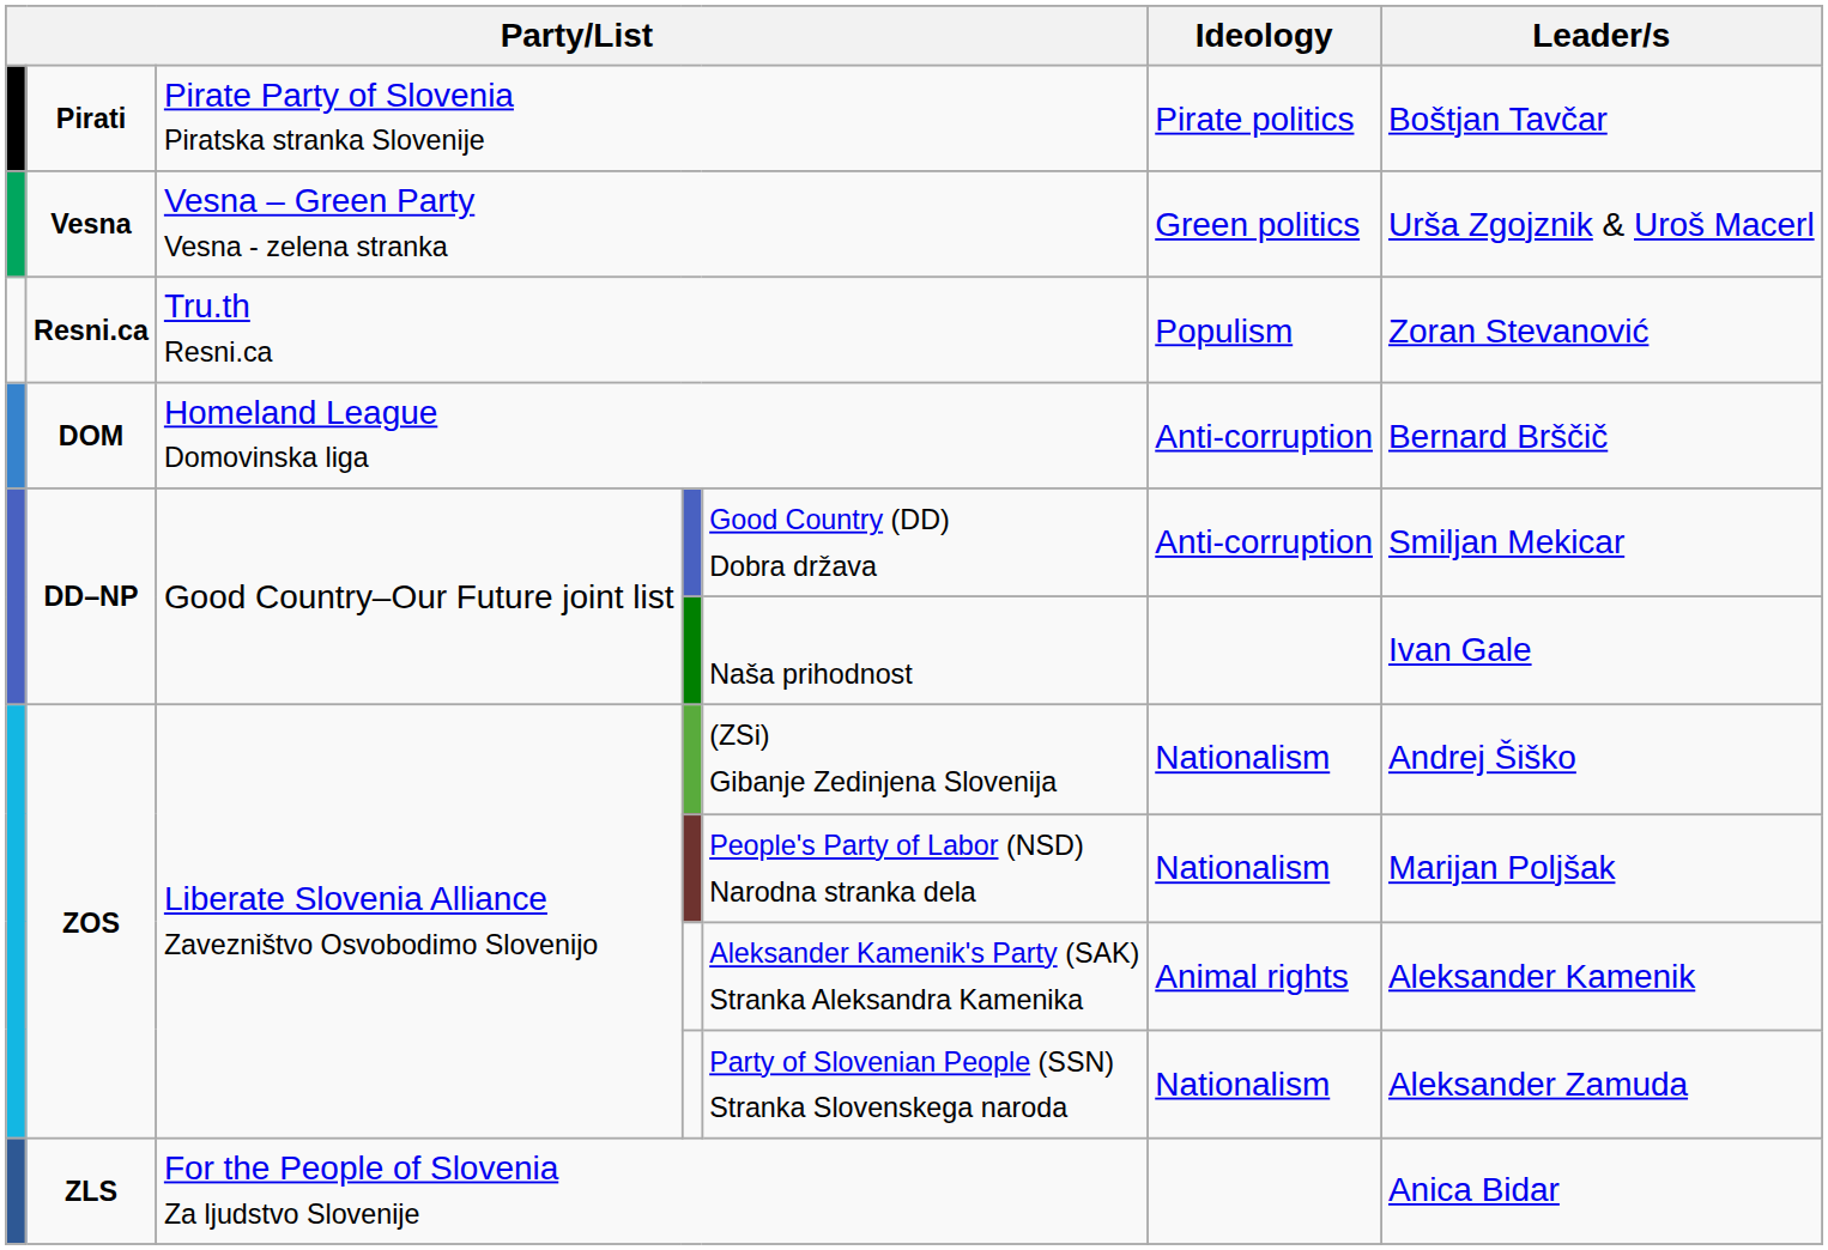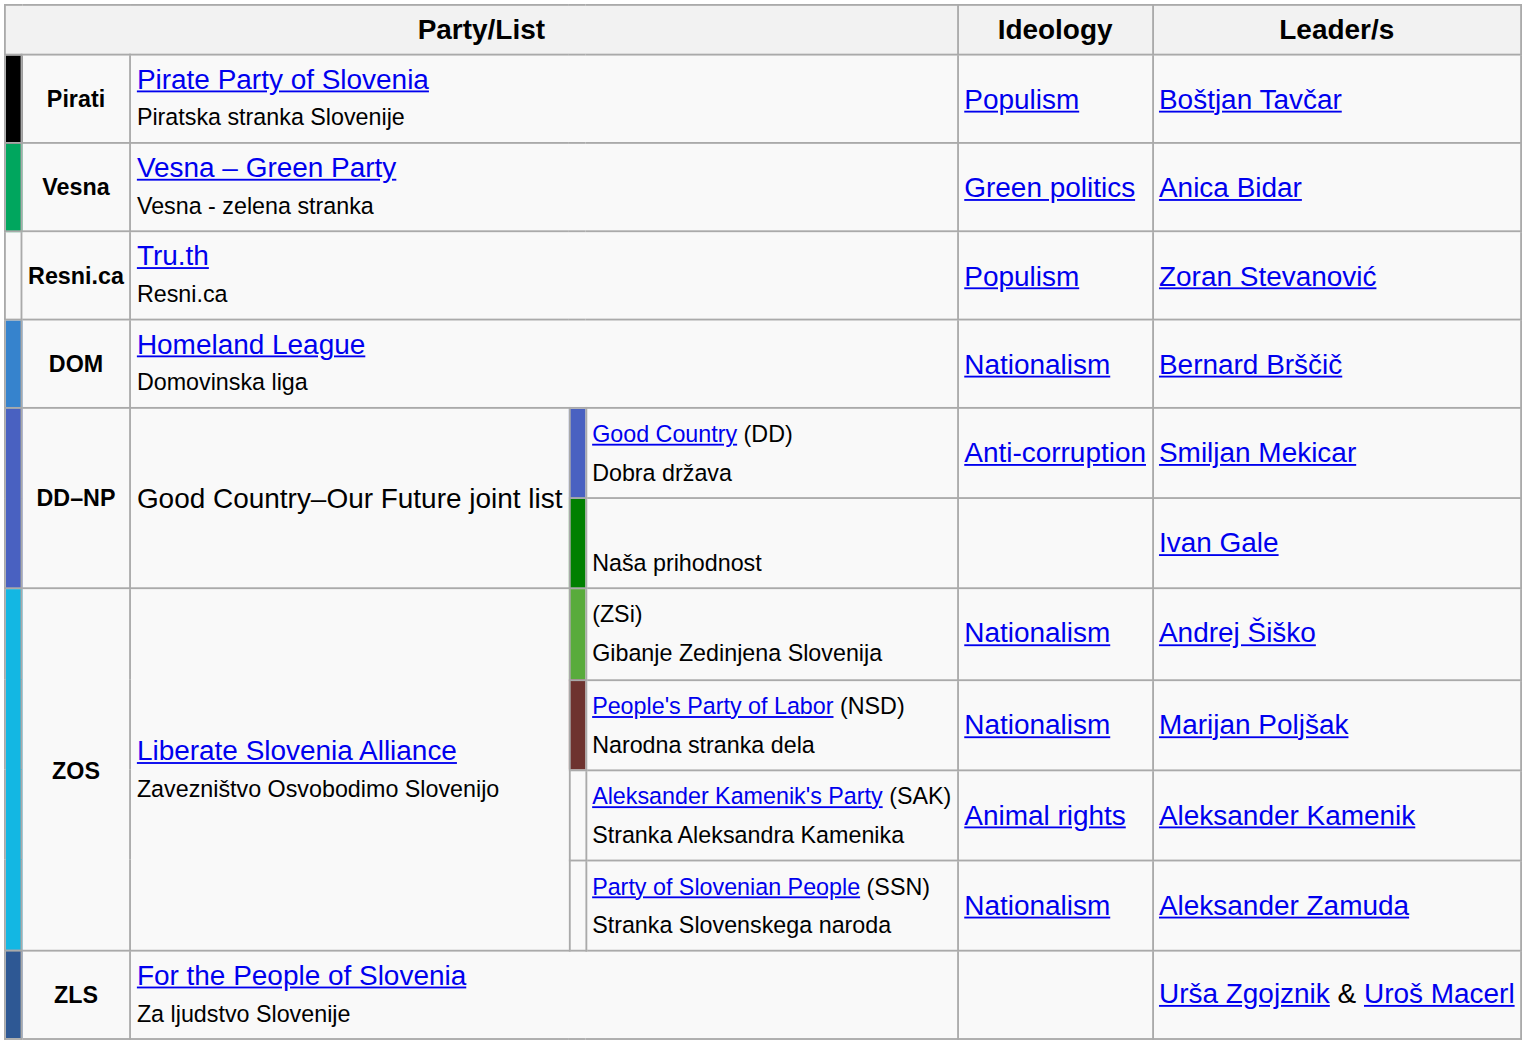Pirati | Ideology: Pirate politics -> Populism
Vesna | Leader/s: Urša Zgojznik & Uroš Macerl -> Anica Bidar
DOM | Ideology: Anti-corruption -> Nationalism
ZLS | Leader/s: Anica Bidar -> Urša Zgojznik & Uroš Macerl
